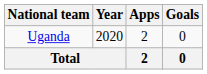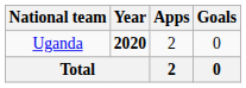Uganda | Year: normal -> bold
